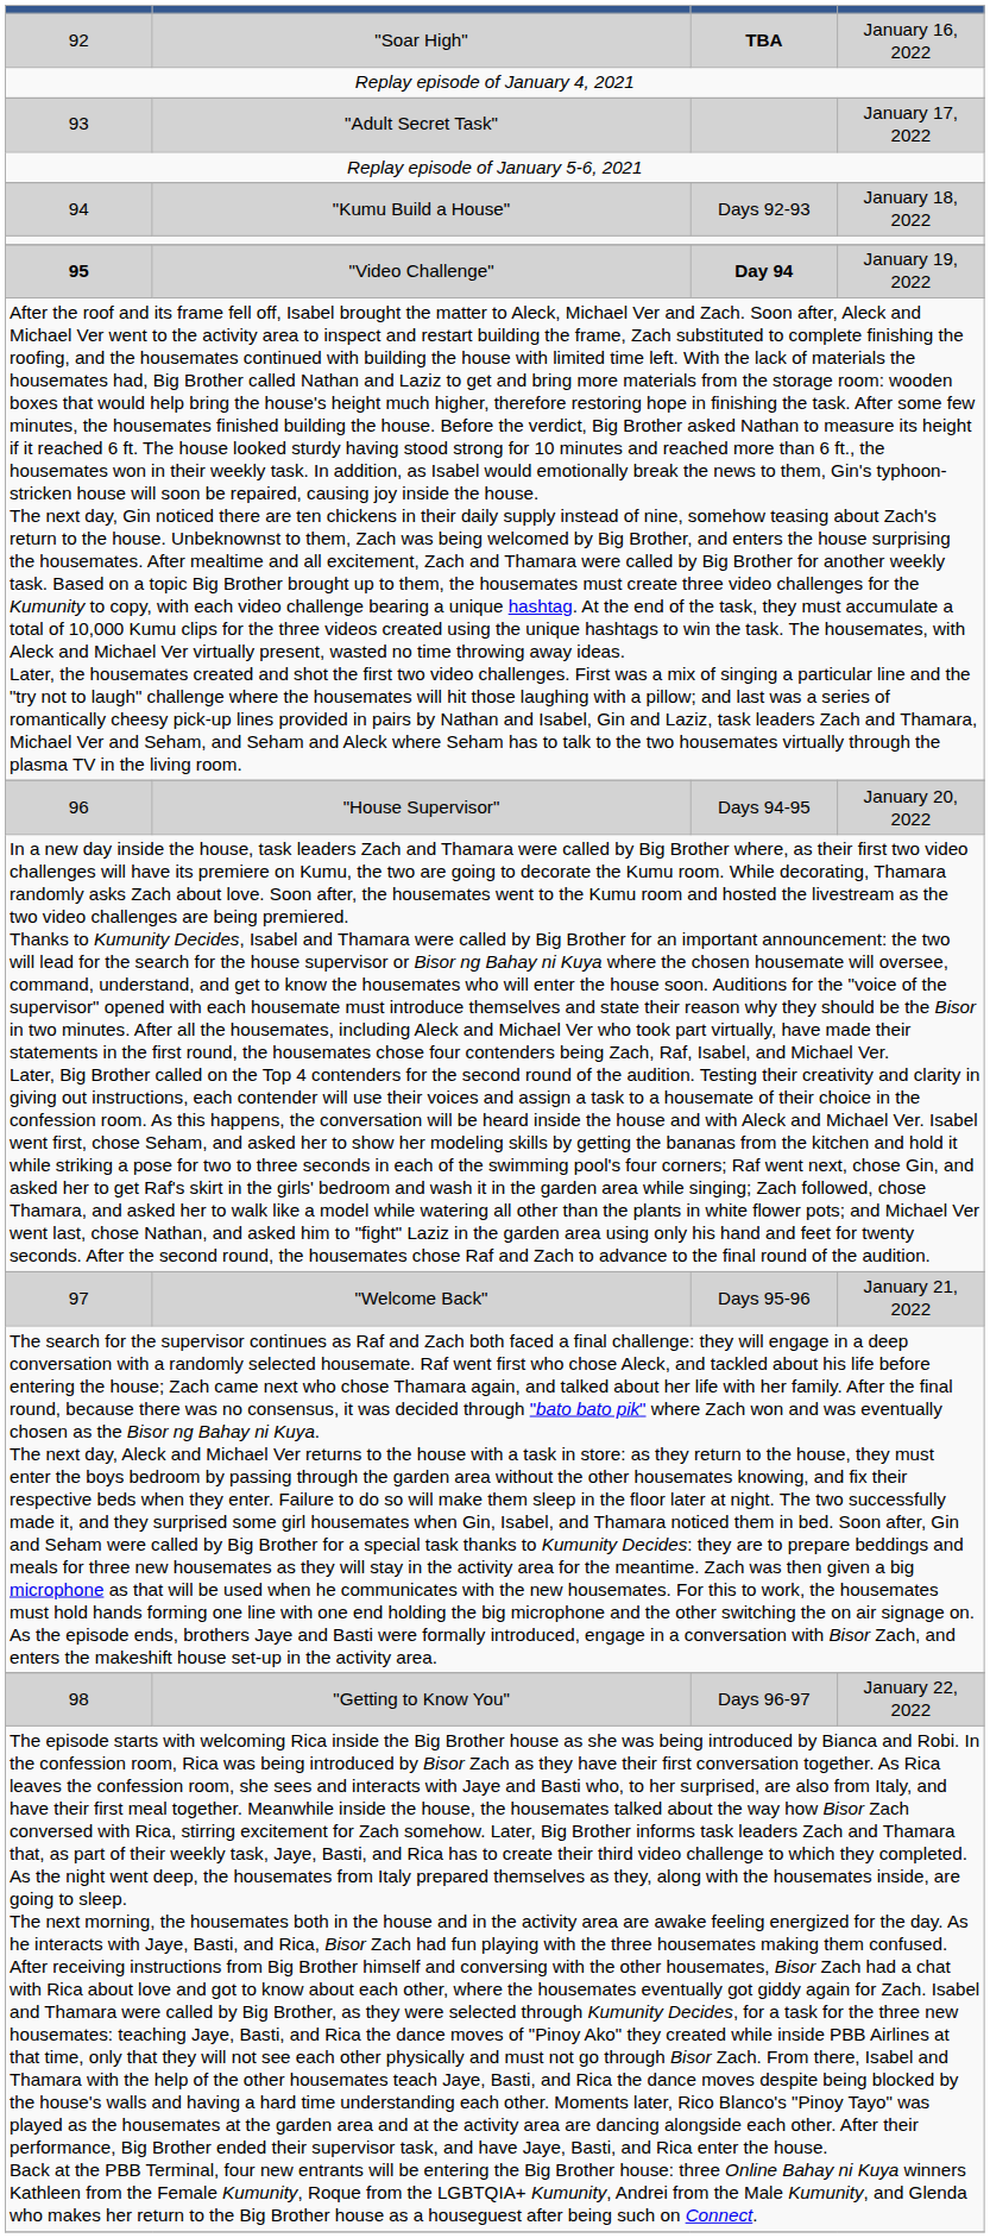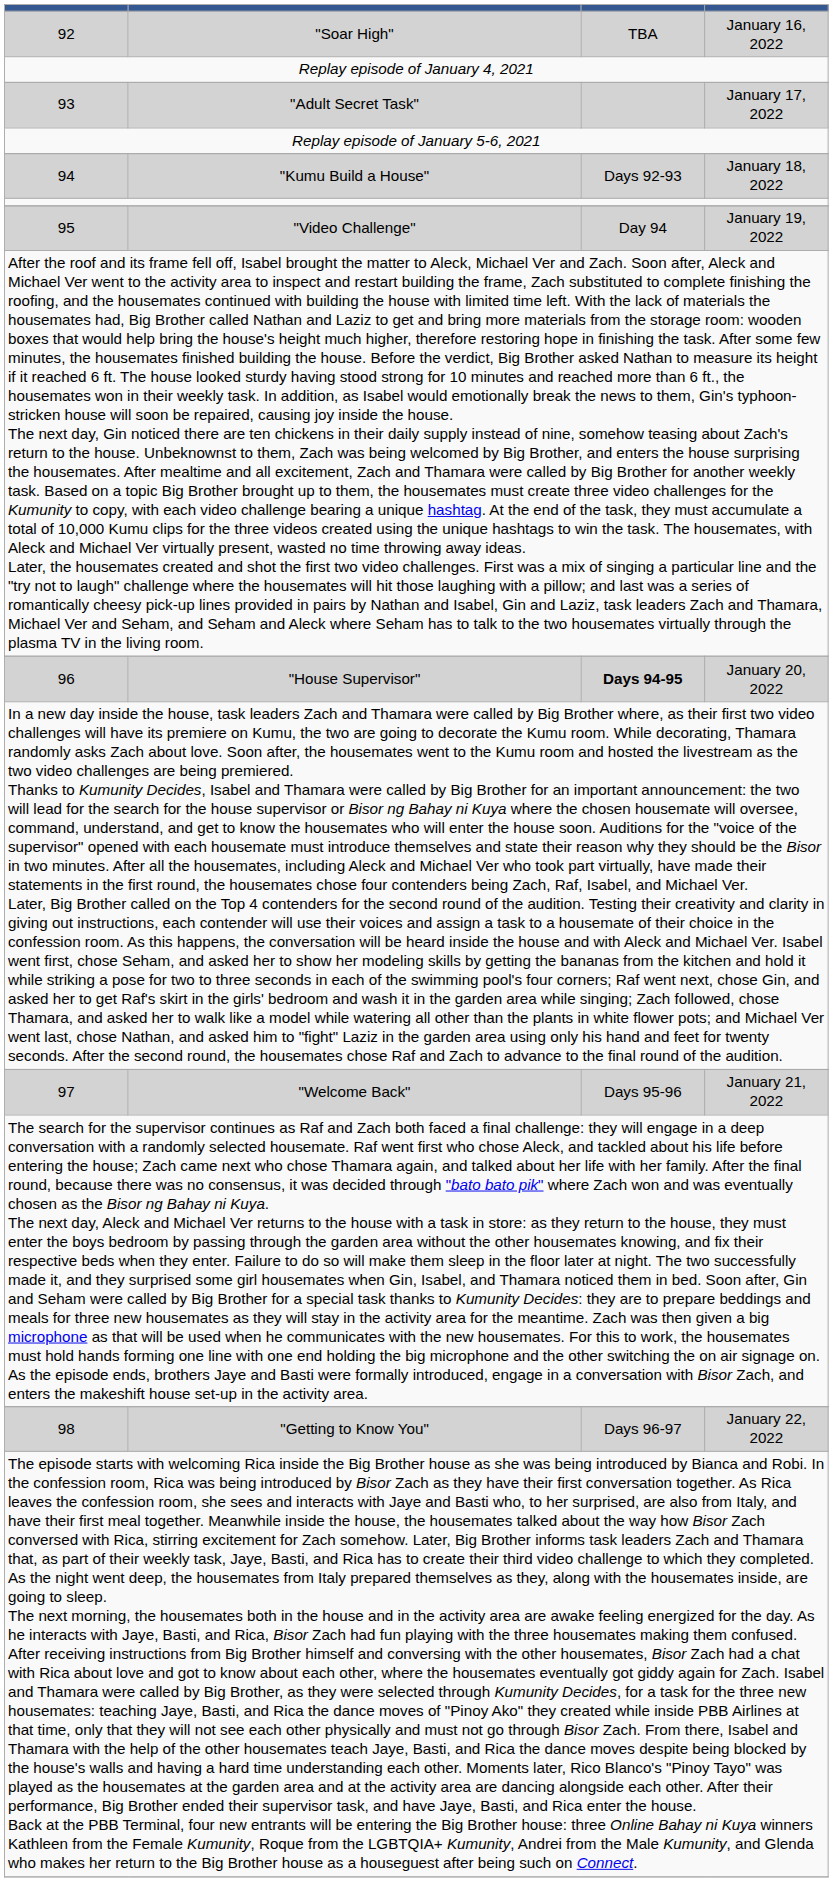"Soar High" | column 3: bold -> normal
"Video Challenge" | column 1: bold -> normal
"Video Challenge" | column 3: bold -> normal
"House Supervisor" | column 3: normal -> bold
